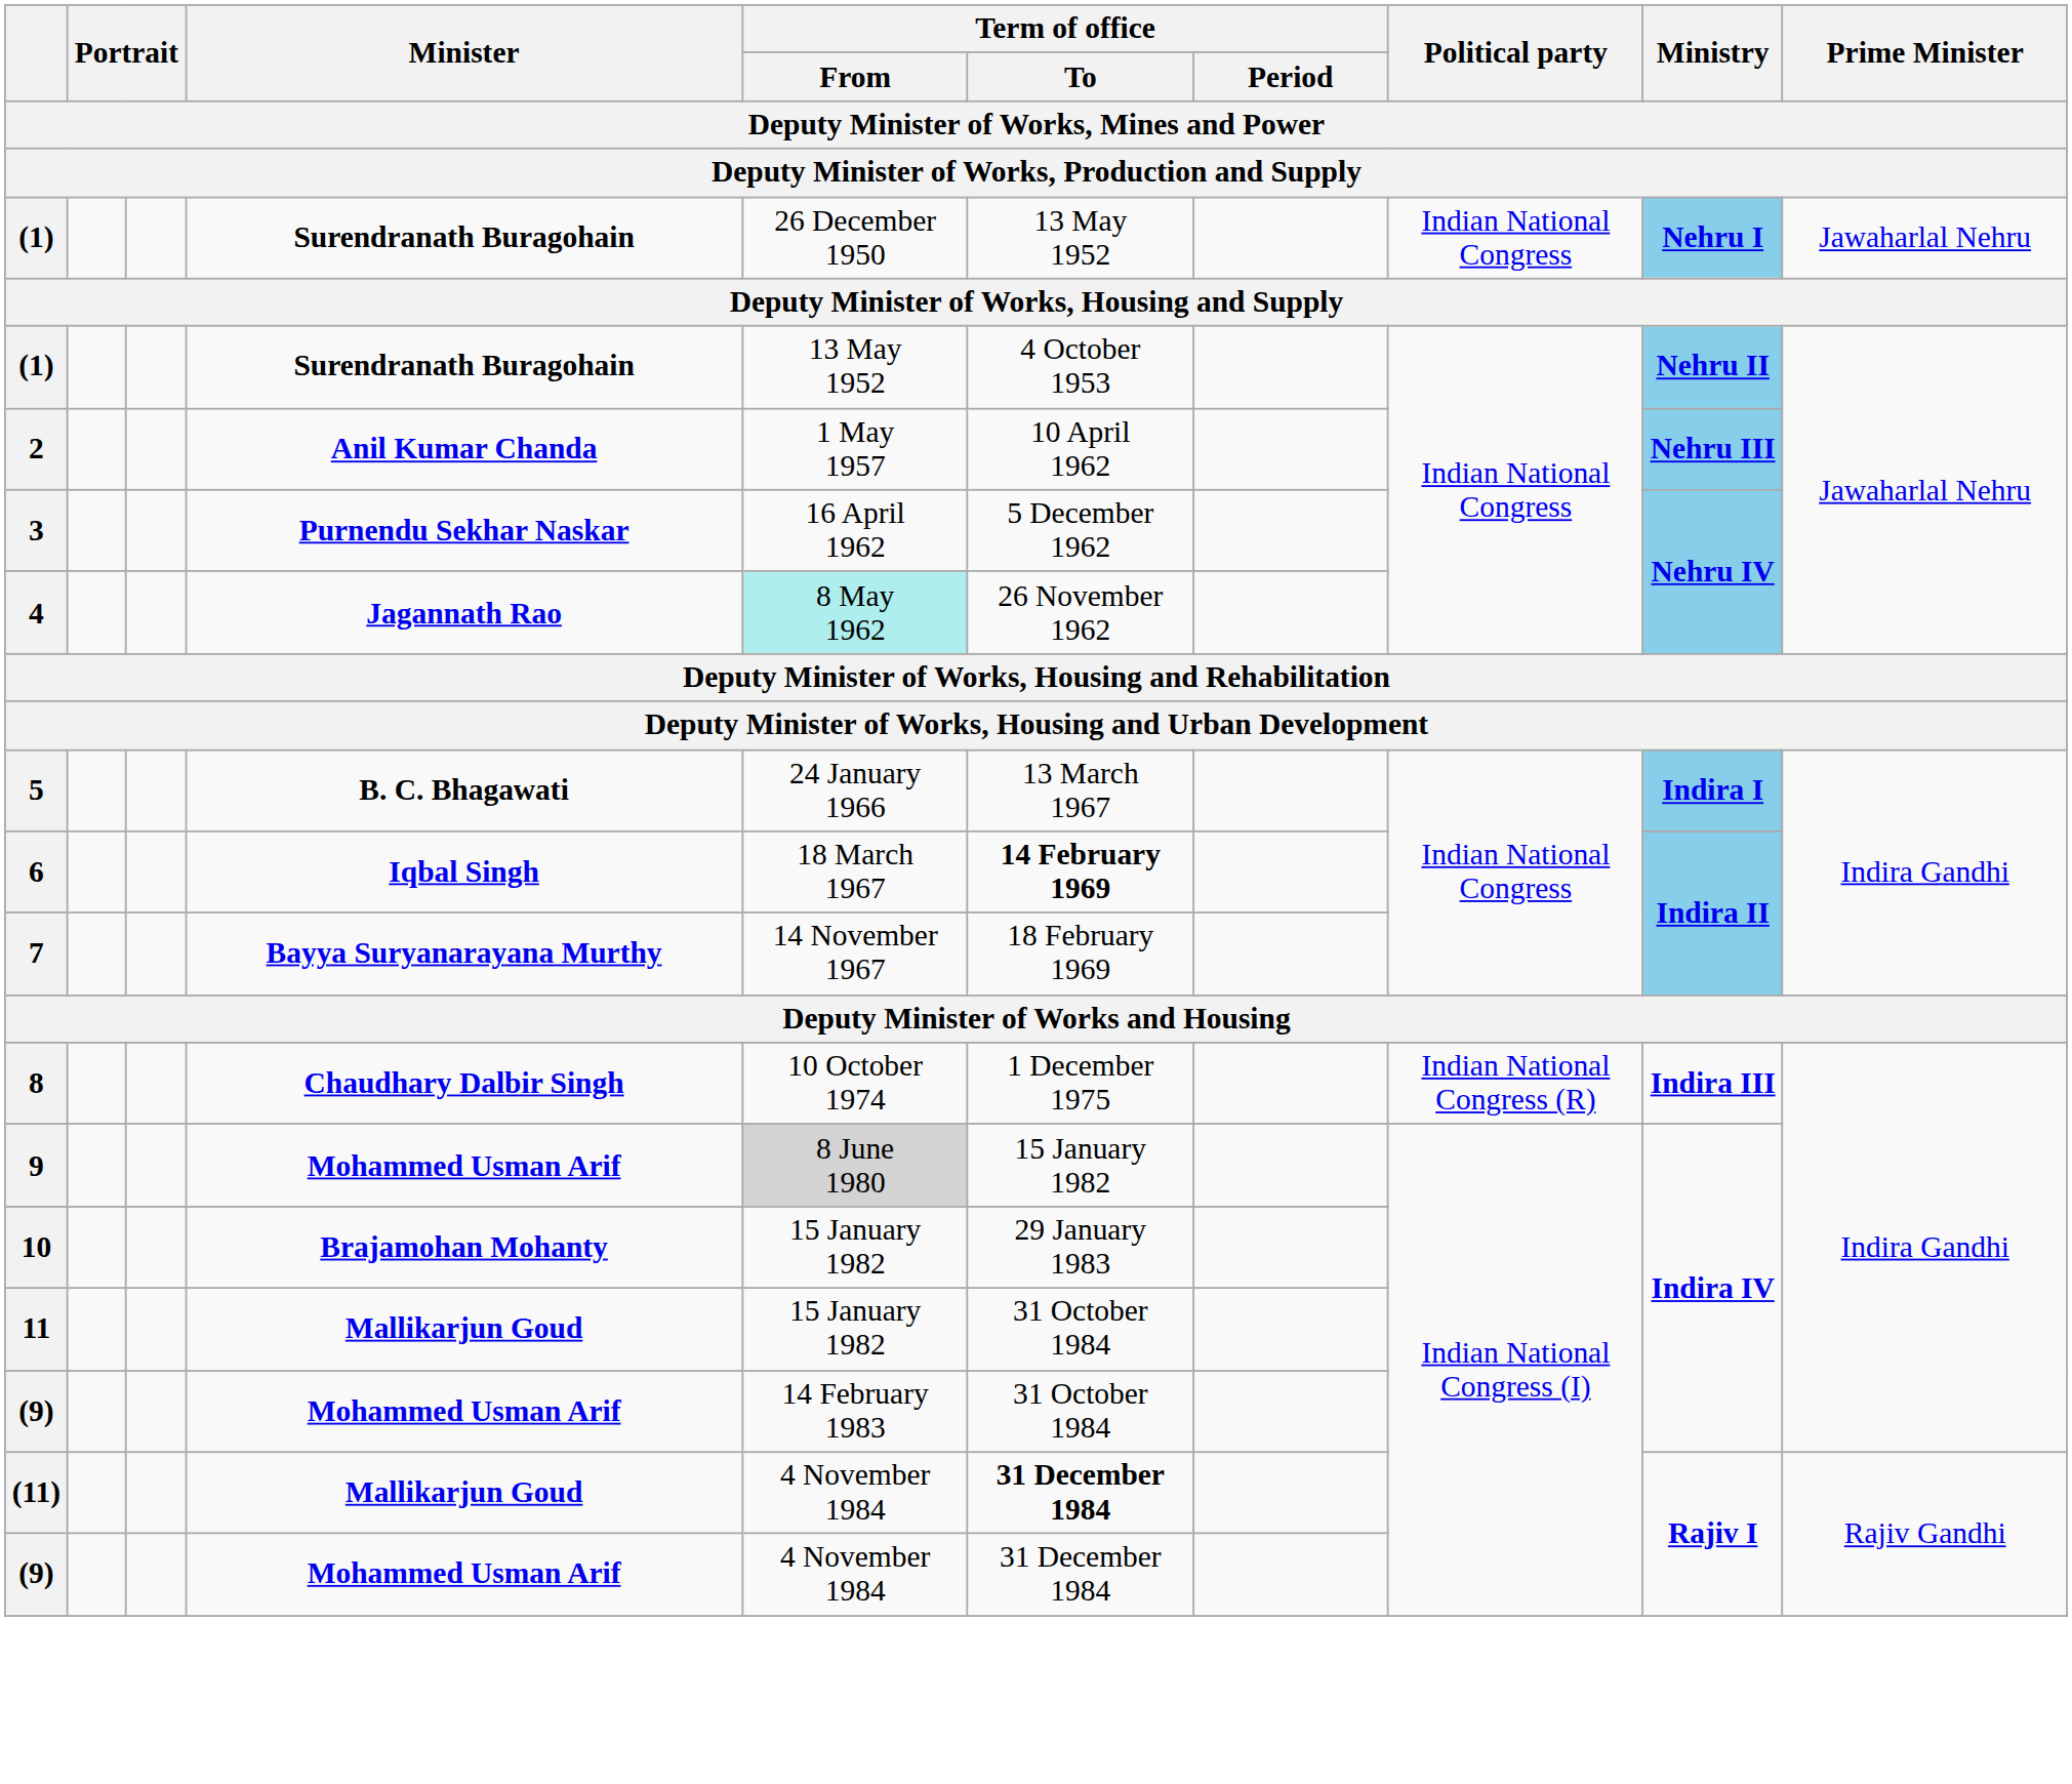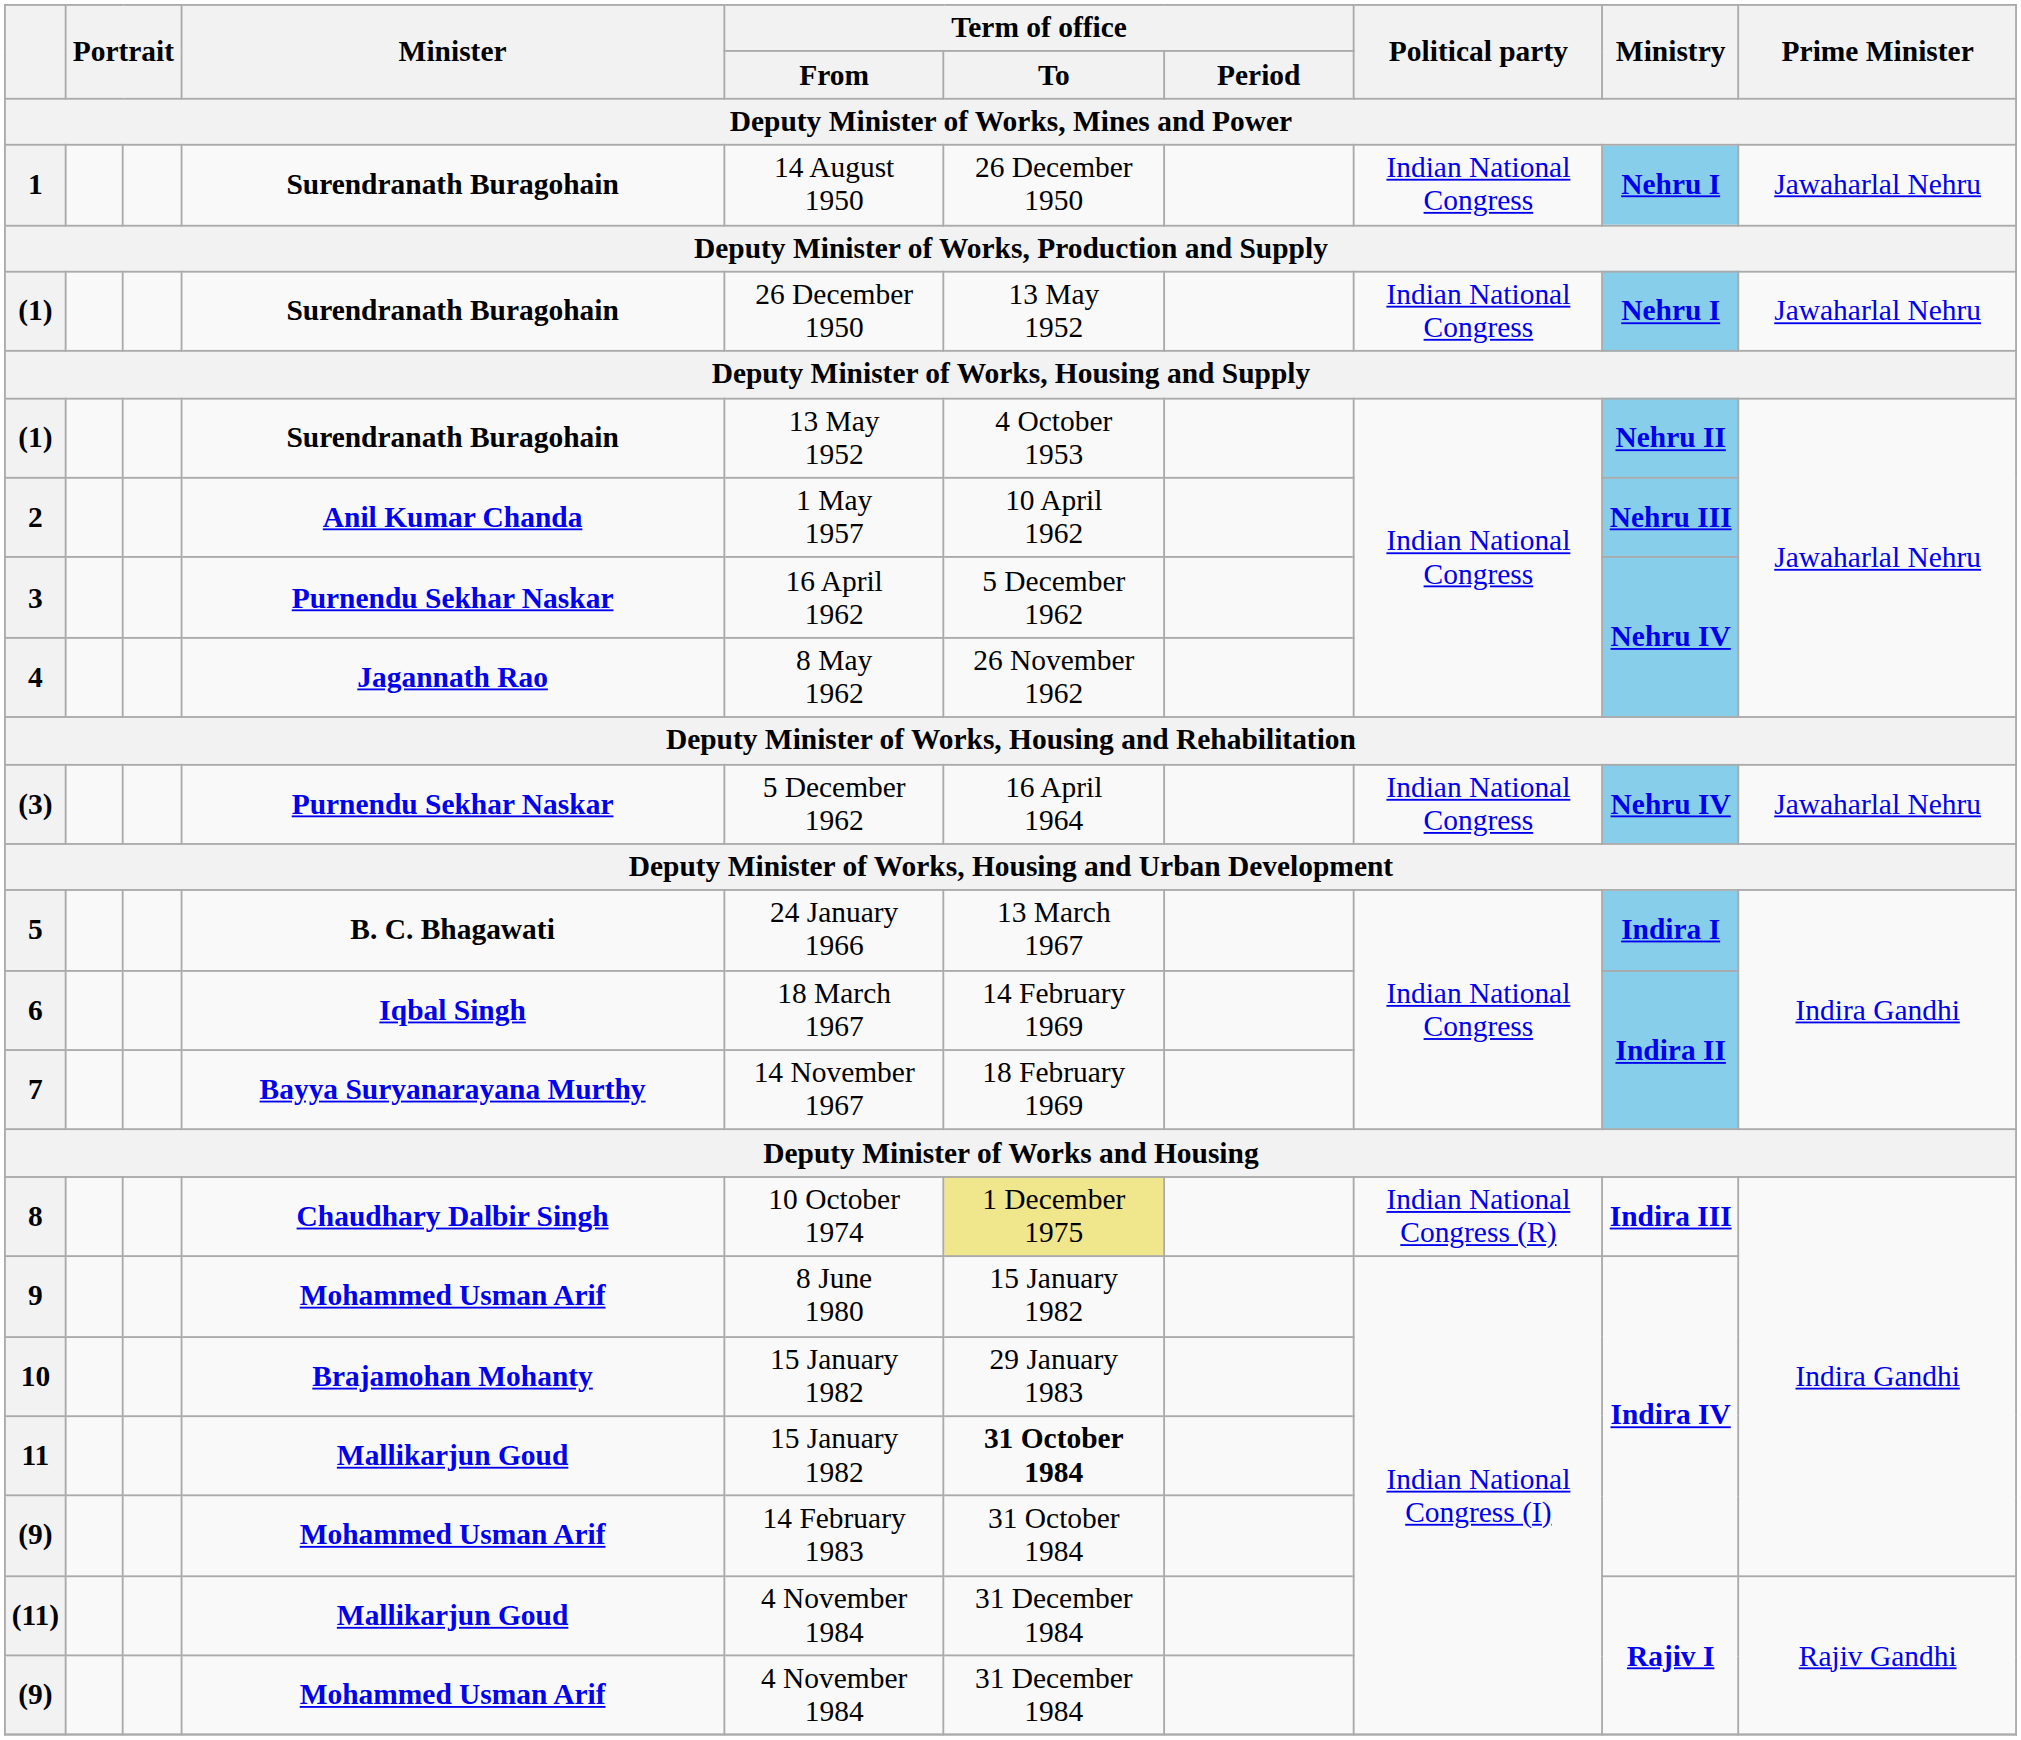+ row: 1 | Surendranath Buragohain | 14 August 1950 | 26 December 1950 | Indian National Congress | Nehru I | Jawaharlal Nehru
4 | Term of office / From: paleturquoise background -> no background
+ row: (3) | Purnendu Sekhar Naskar | 5 December 1962 | 16 April 1964 | Indian National Congress | Nehru IV | Jawaharlal Nehru
6 | Term of office / To: bold -> normal
8 | Term of office / To: no background -> khaki background
9 | Term of office / From: lightgrey background -> no background
11 | Term of office / To: normal -> bold
(11) | Term of office / To: bold -> normal
